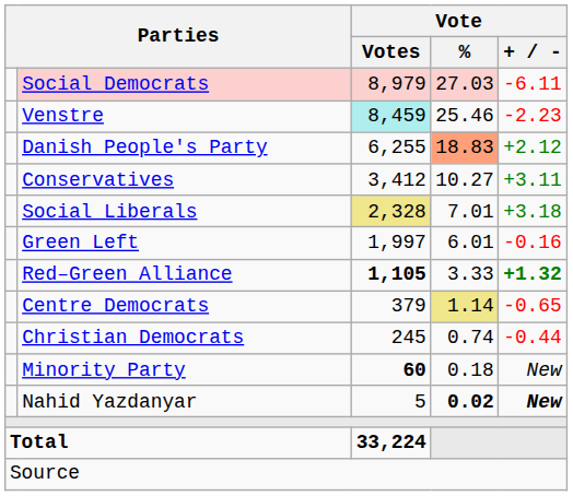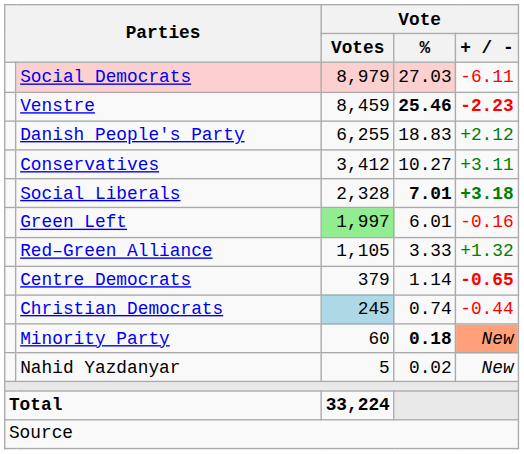Venstre | Vote / Votes: paleturquoise background -> no background
Venstre | Vote / %: normal -> bold
Venstre | Vote / + / -: normal -> bold
Danish People's Party | Vote / %: lightsalmon background -> no background
Social Liberals | Vote / Votes: khaki background -> no background
Social Liberals | Vote / %: normal -> bold
Social Liberals | Vote / + / -: normal -> bold
Green Left | Vote / Votes: no background -> lightgreen background
Red–Green Alliance | Vote / Votes: bold -> normal
Red–Green Alliance | Vote / + / -: bold -> normal
Centre Democrats | Vote / %: khaki background -> no background
Centre Democrats | Vote / + / -: normal -> bold
Christian Democrats | Vote / Votes: no background -> lightblue background
Minority Party | Vote / Votes: bold -> normal
Minority Party | Vote / %: normal -> bold
Minority Party | Vote / + / -: no background -> lightsalmon background
Nahid Yazdanyar | Vote / %: bold -> normal
Nahid Yazdanyar | Vote / + / -: bold -> normal
